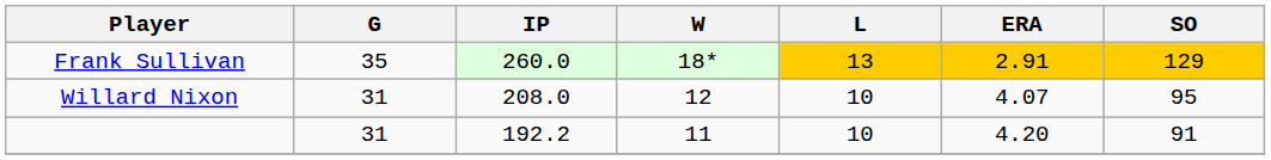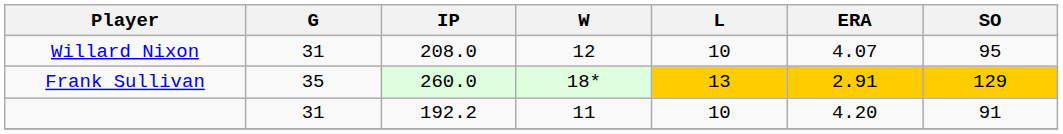rows swapped: Frank Sullivan <-> Willard Nixon
